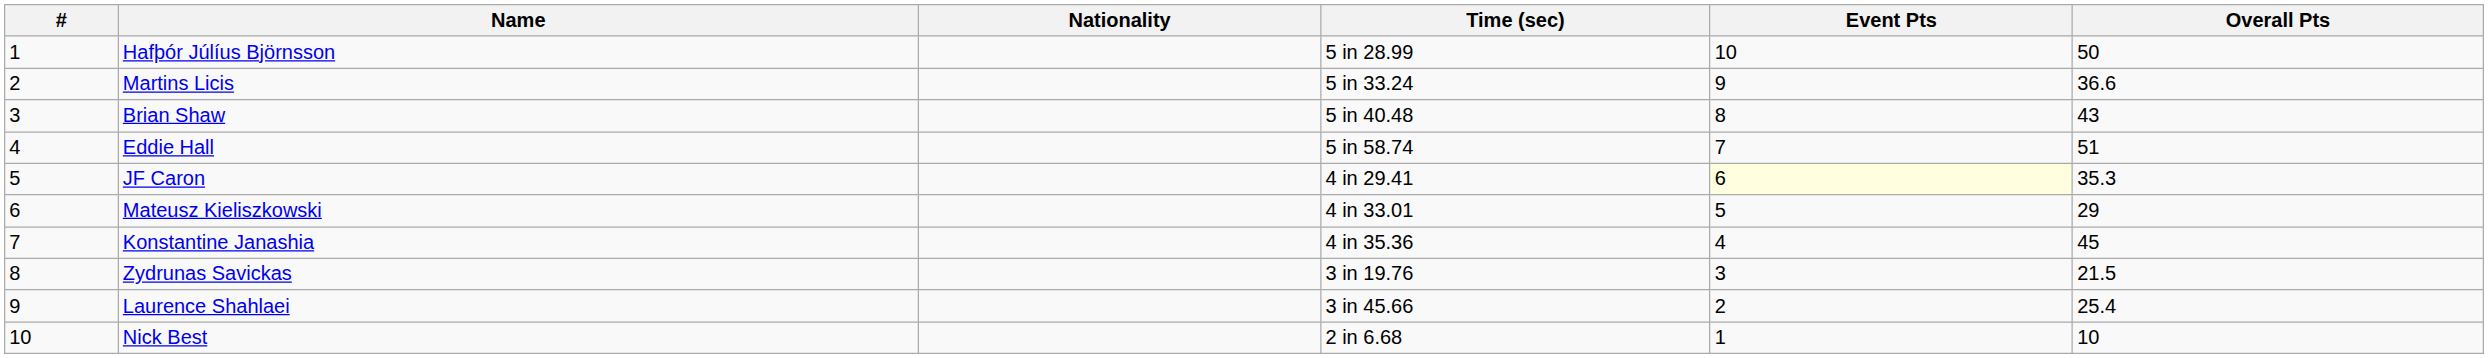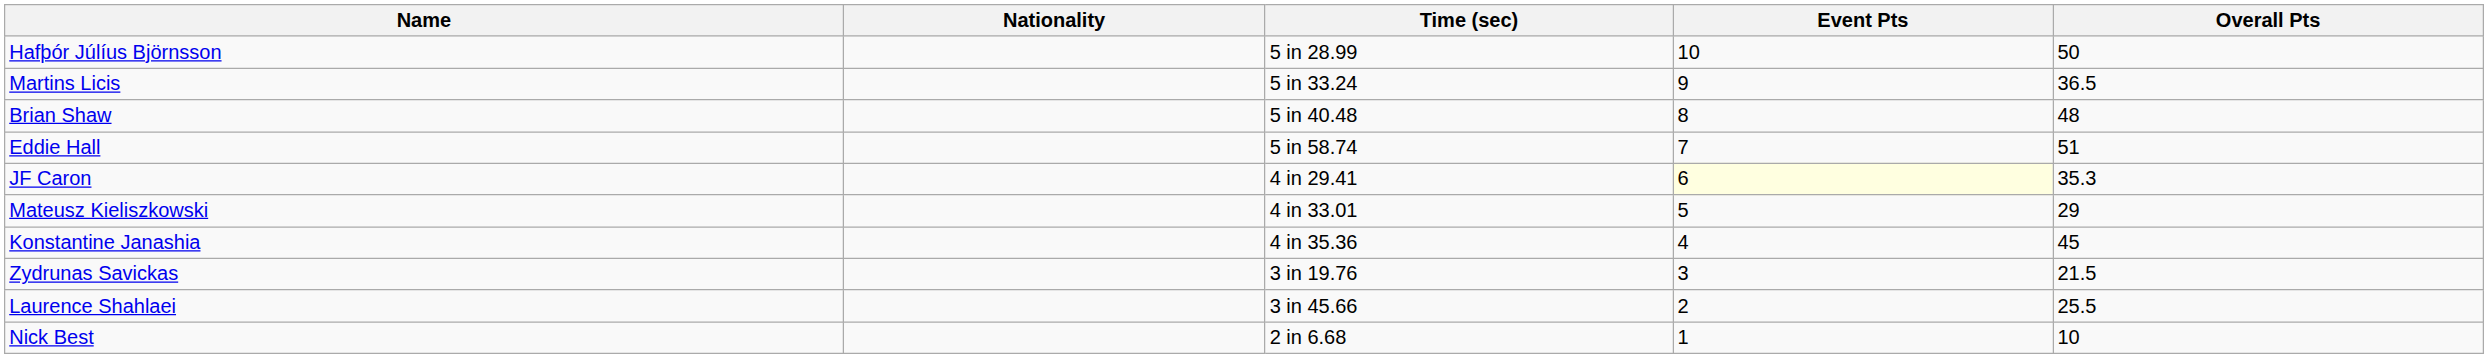- column: # | 1 | 2 | 3 | 4 | 5 | 6 | 7 | 8 | 9 | 10
Martins Licis | Overall Pts: 36.6 -> 36.5
Brian Shaw | Overall Pts: 43 -> 48
Laurence Shahlaei | Overall Pts: 25.4 -> 25.5
